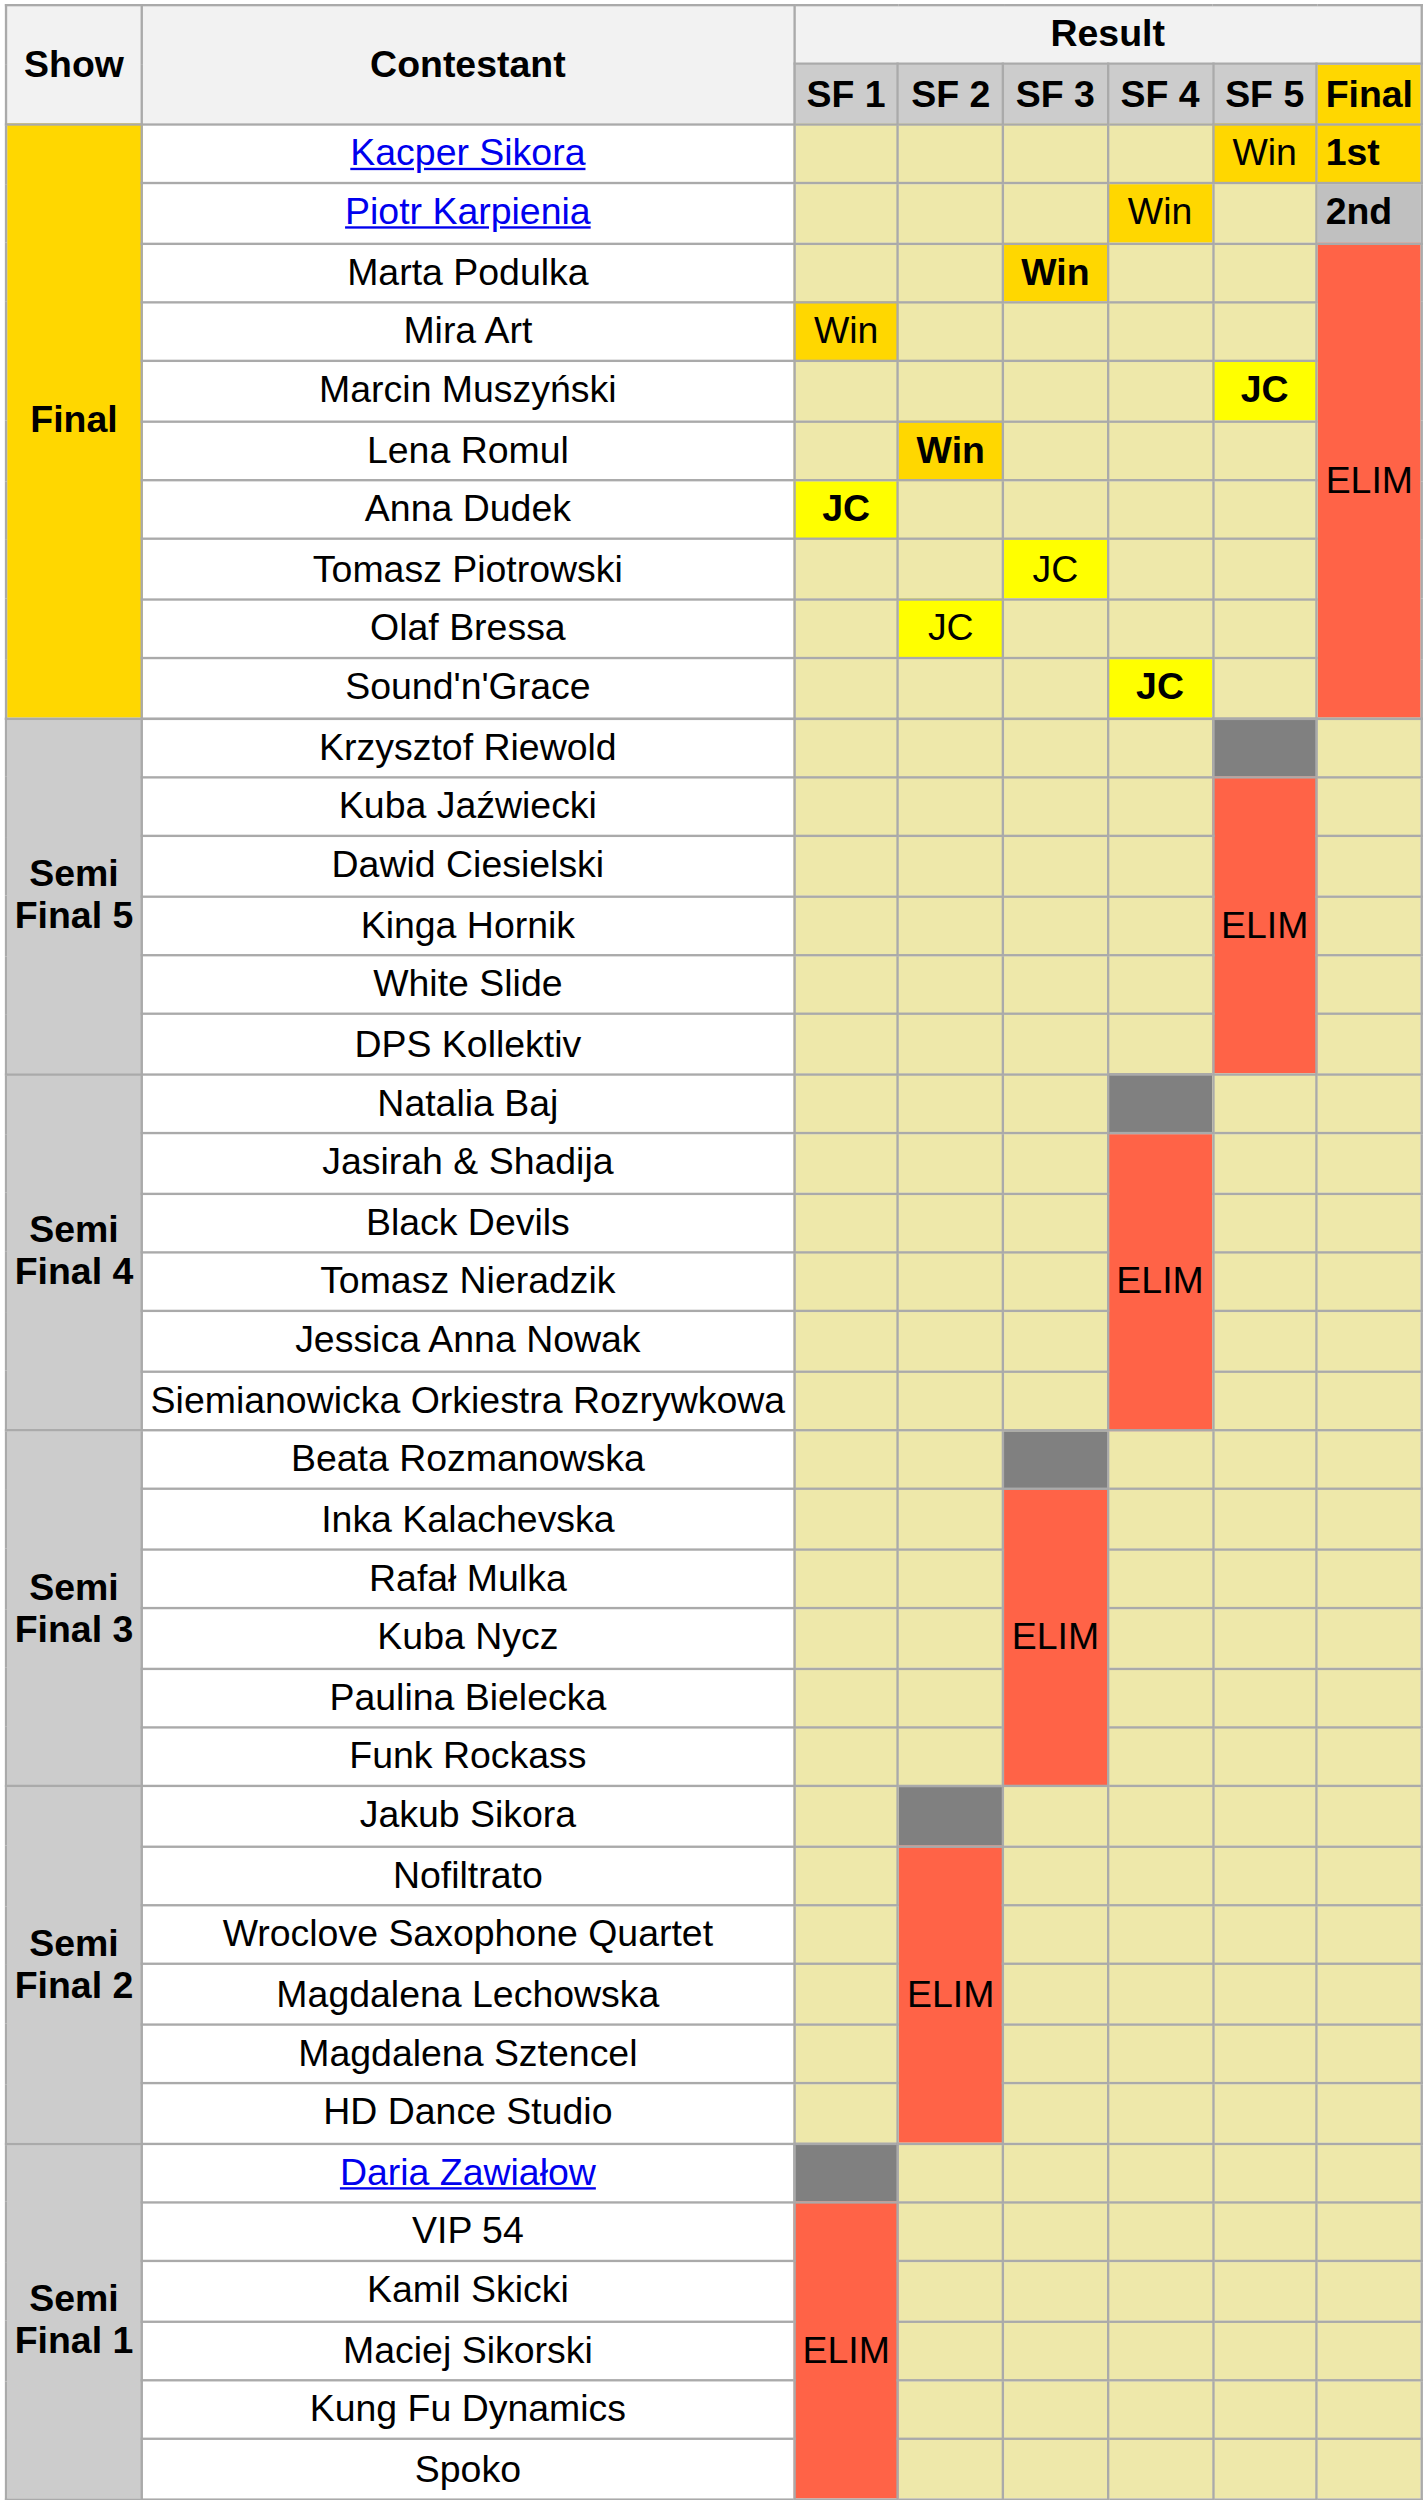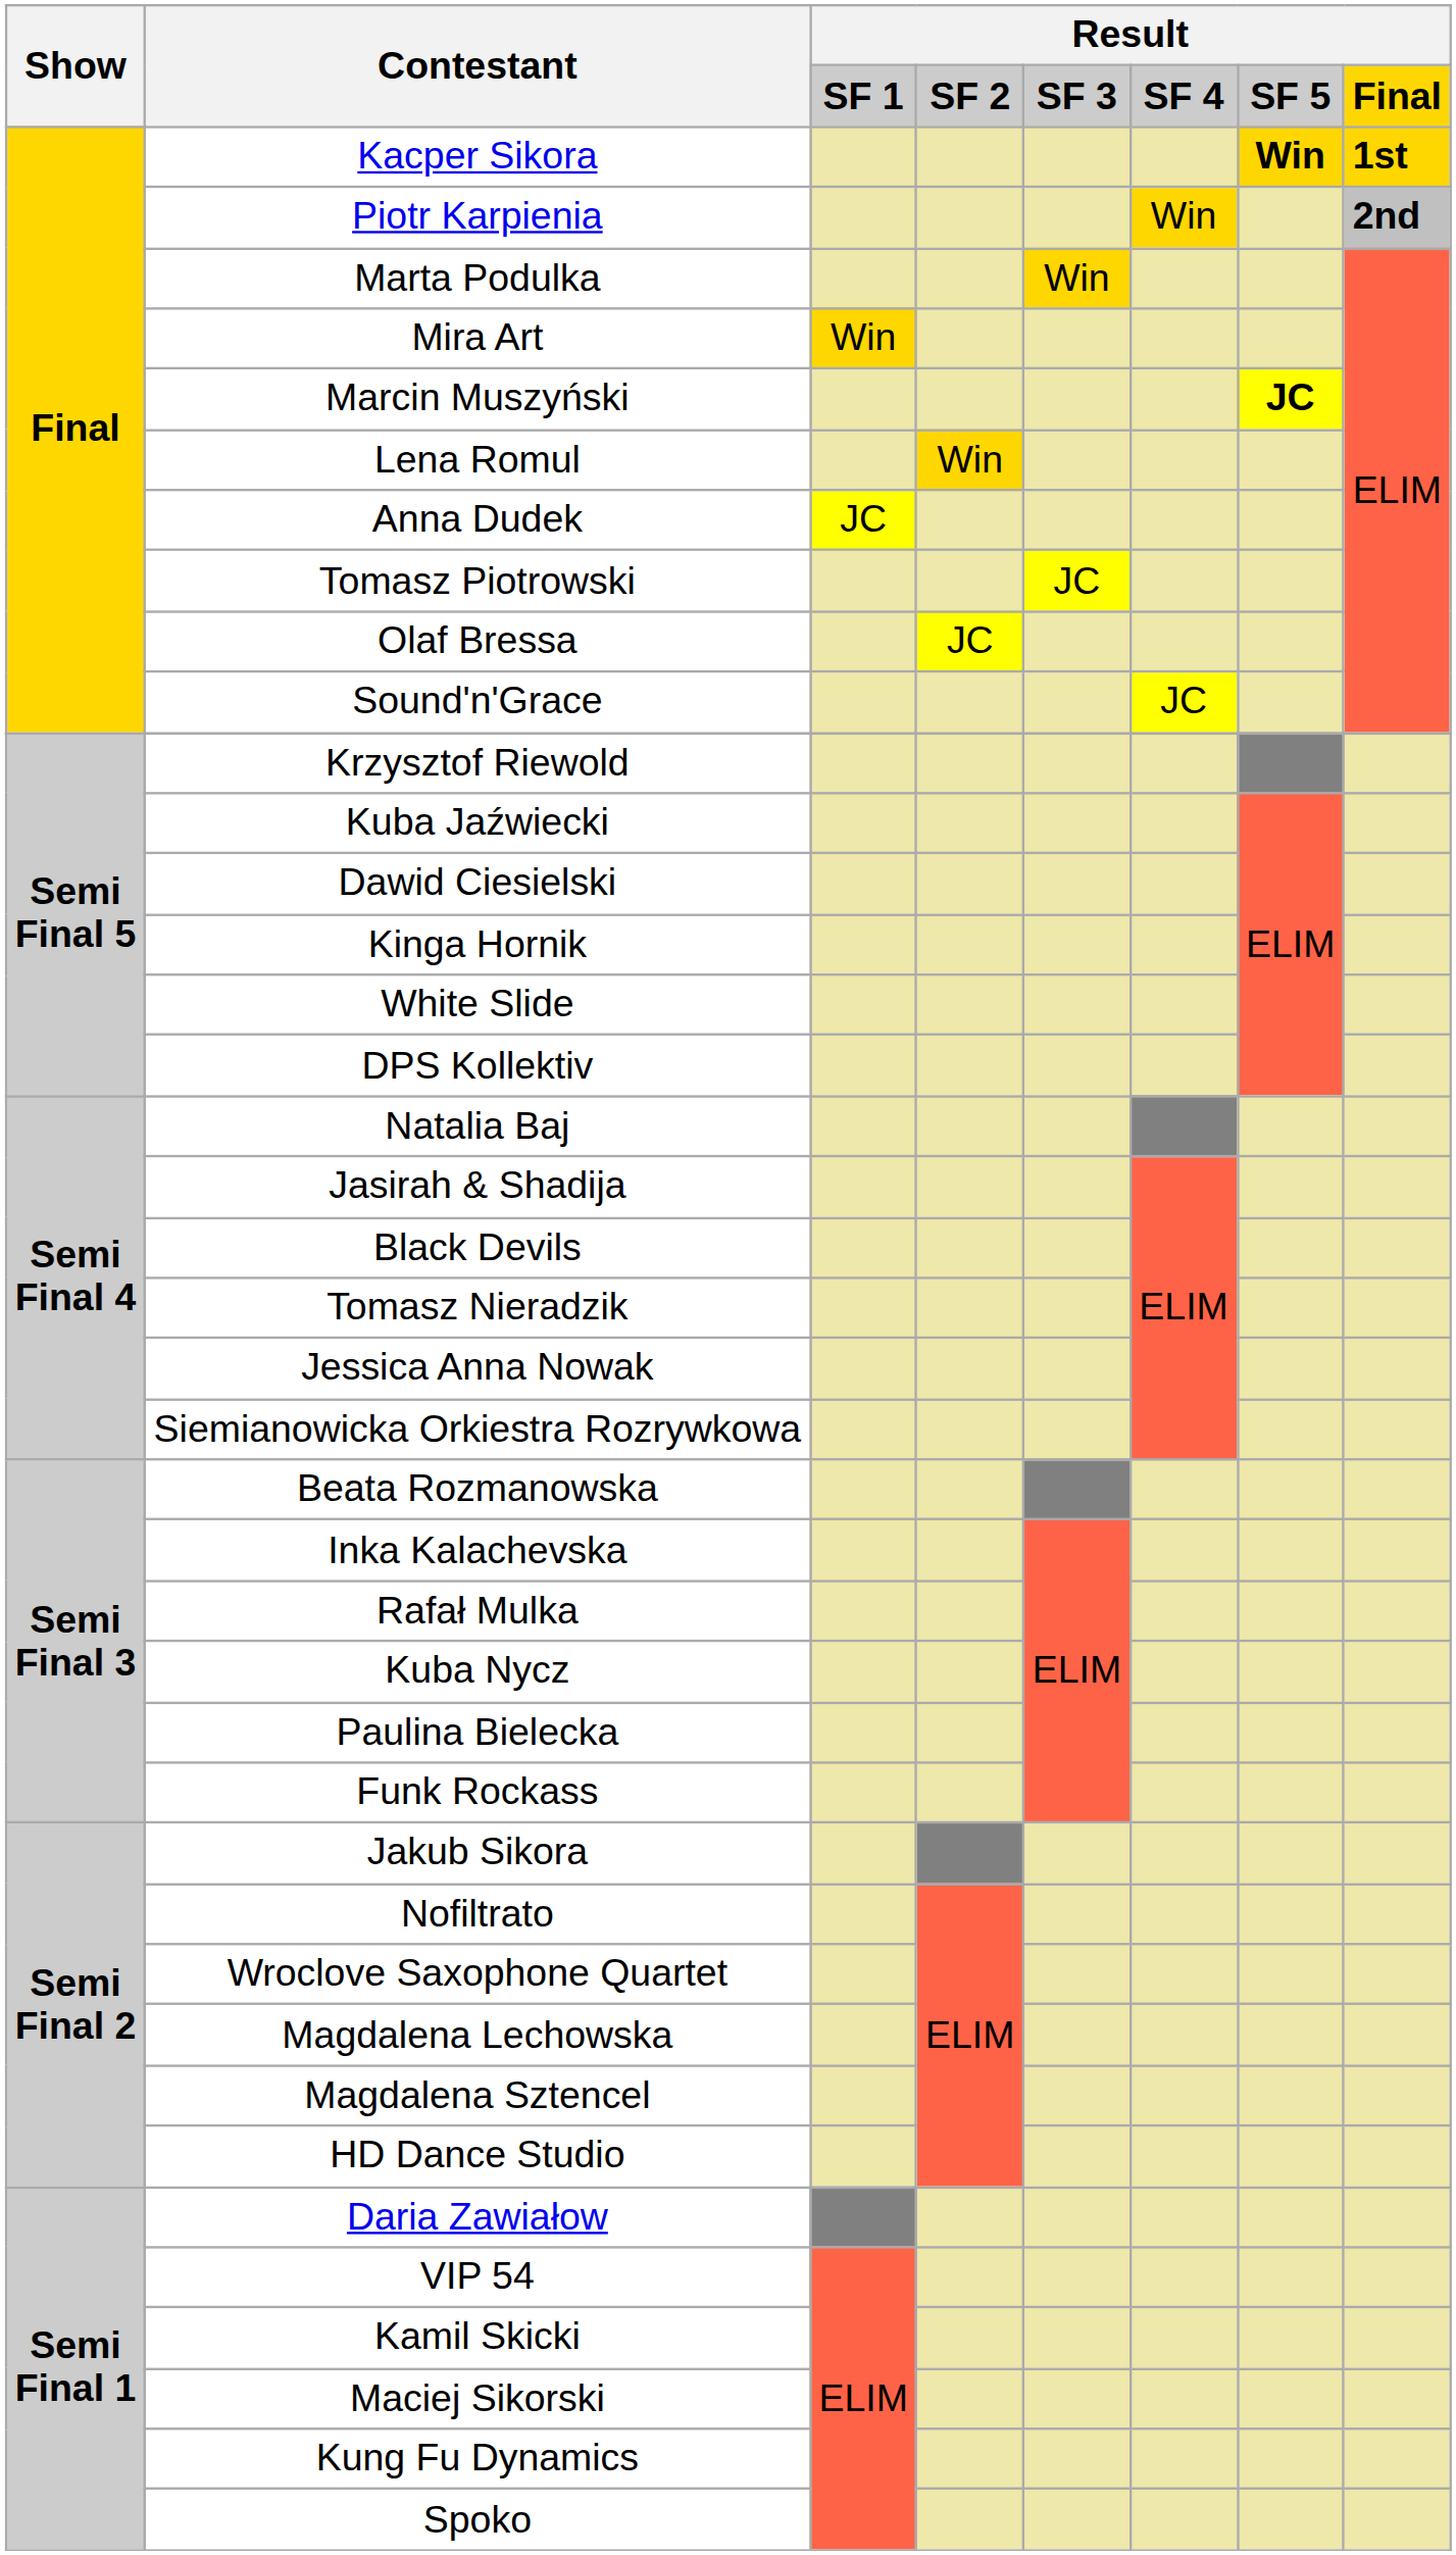Kacper Sikora | column 7: normal -> bold
Marta Podulka | column 5: bold -> normal
Lena Romul | column 4: bold -> normal
Anna Dudek | column 3: bold -> normal
Sound'n'Grace | column 6: bold -> normal
